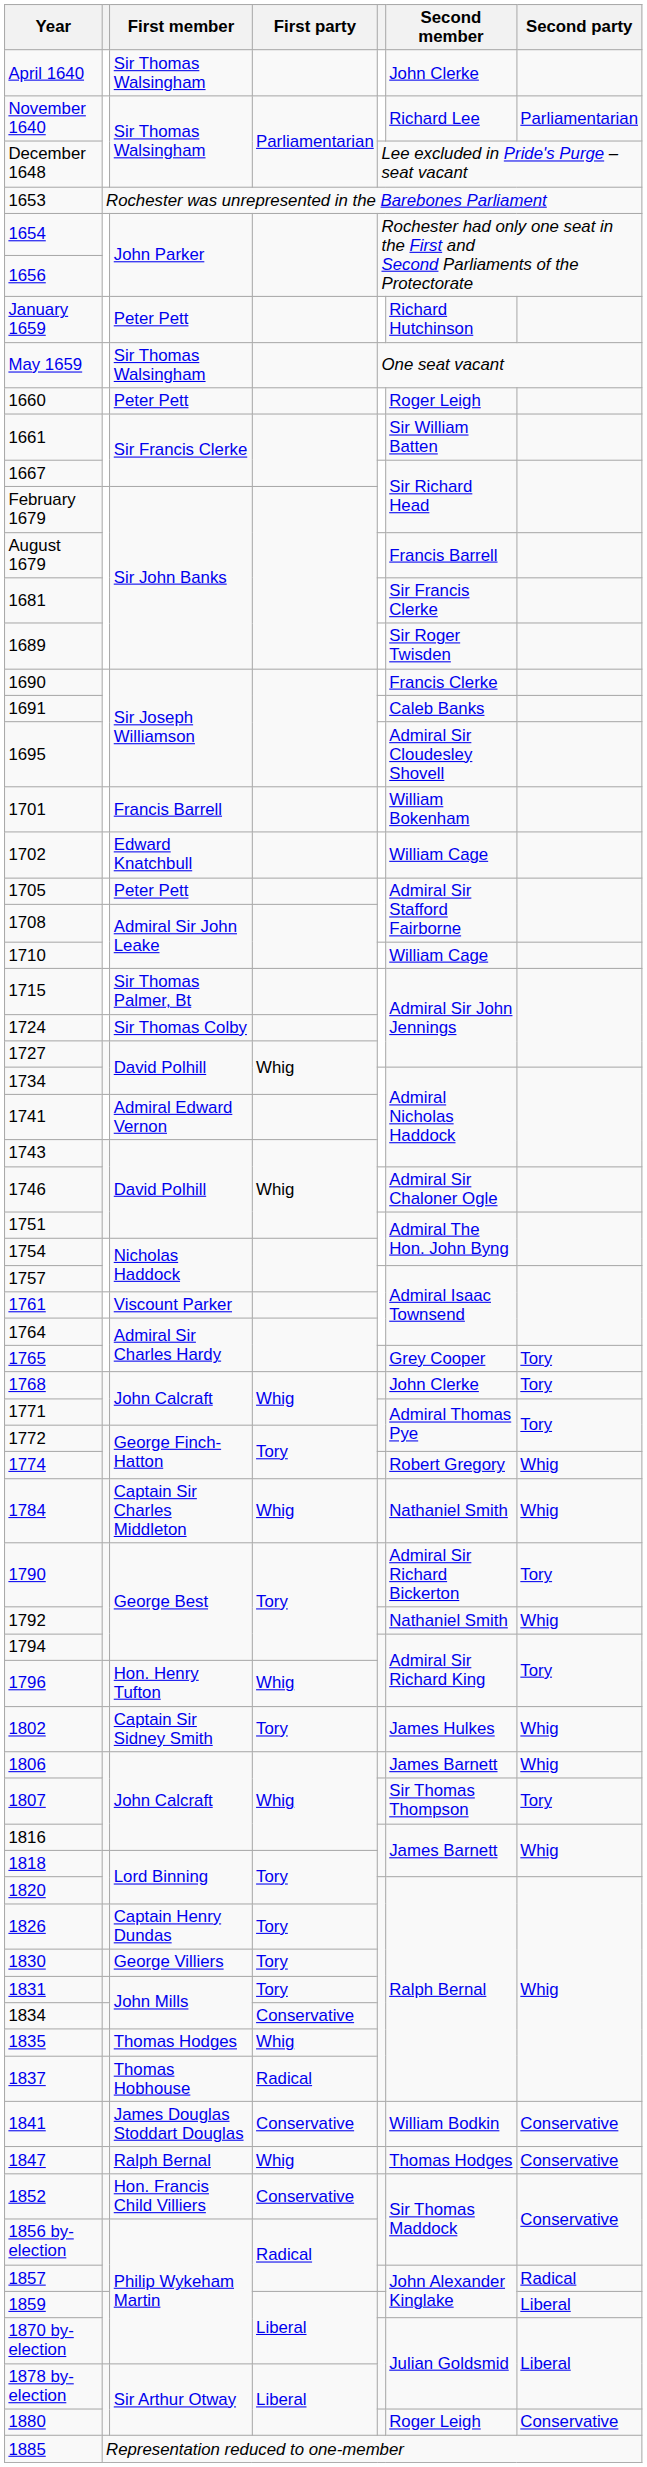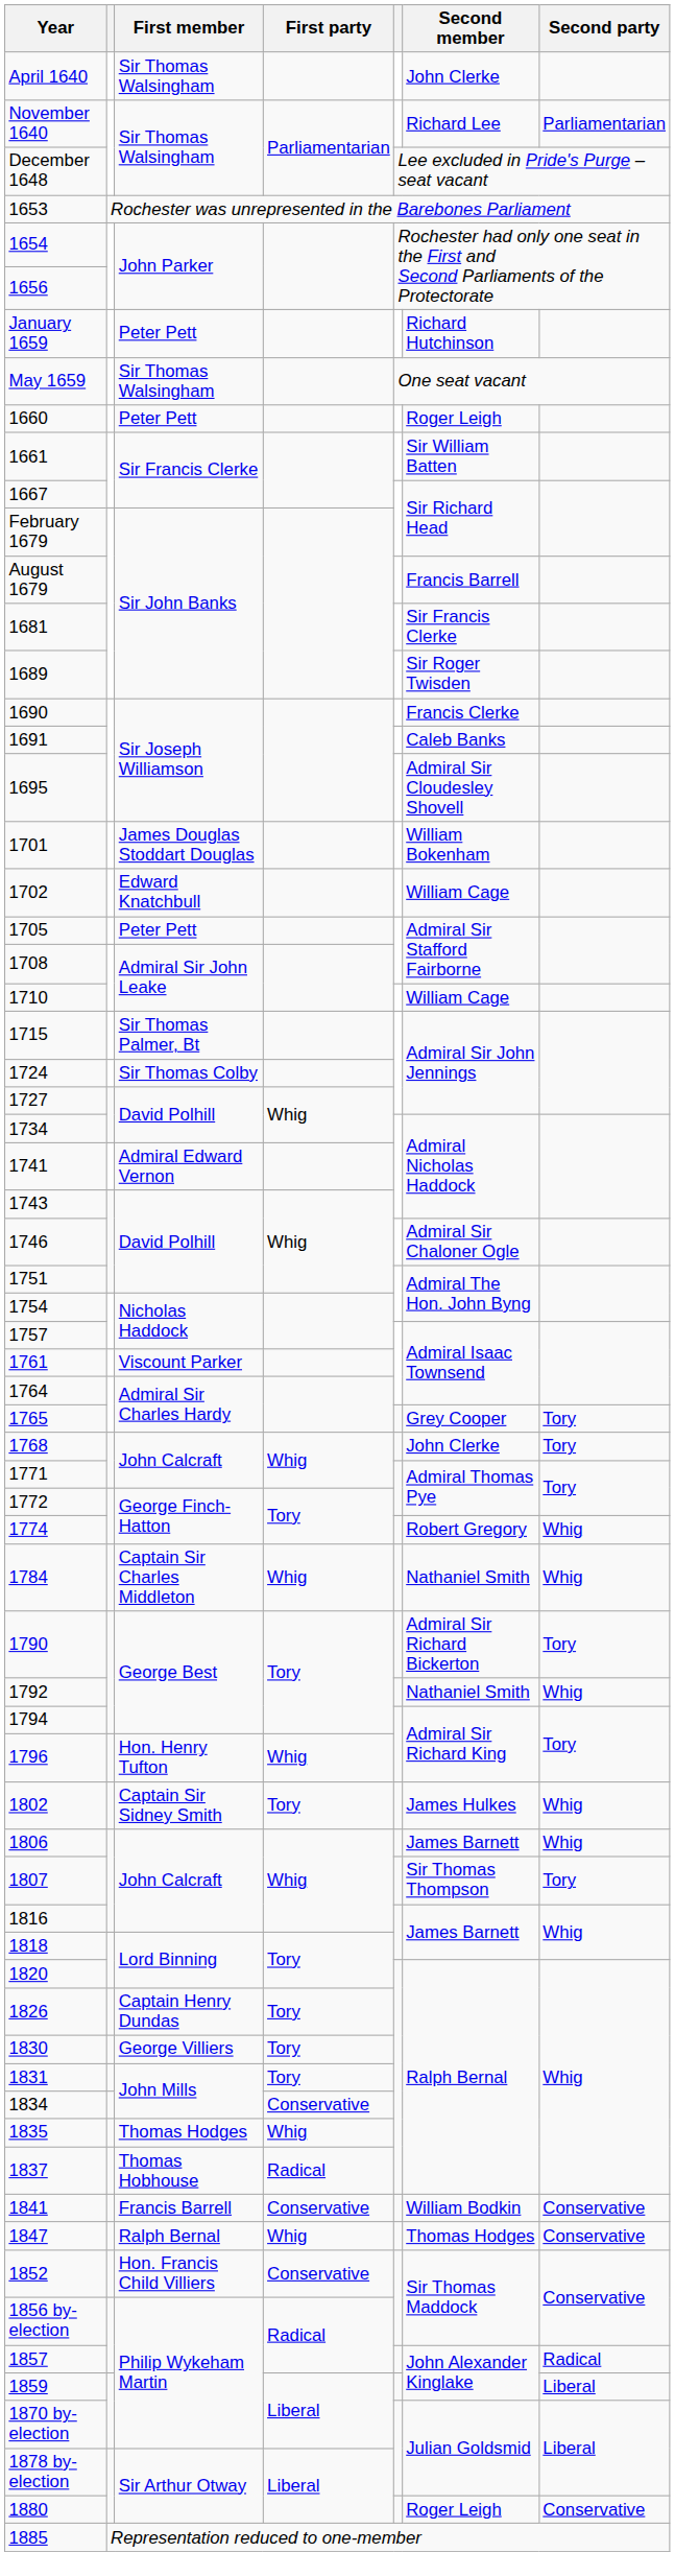1701 | First member: Francis Barrell -> James Douglas Stoddart Douglas
1841 | First member: James Douglas Stoddart Douglas -> Francis Barrell
